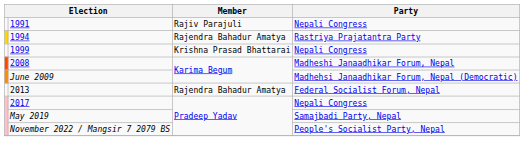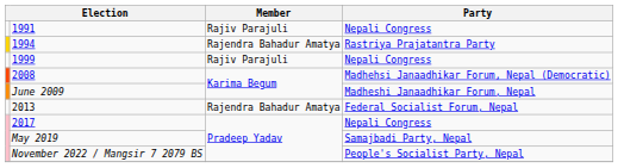1999 | Member: Krishna Prasad Bhattarai -> Rajiv Parajuli
2008 | Party: Madheshi Janaadhikar Forum, Nepal -> Madhehsi Janaadhikar Forum, Nepal (Democratic)
June 2009 | Party: Madhehsi Janaadhikar Forum, Nepal (Democratic) -> Madheshi Janaadhikar Forum, Nepal
